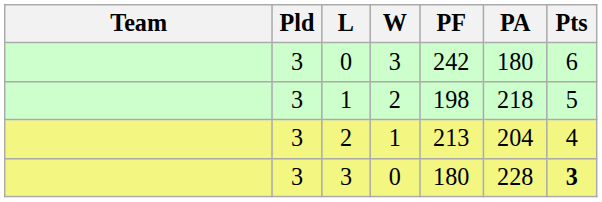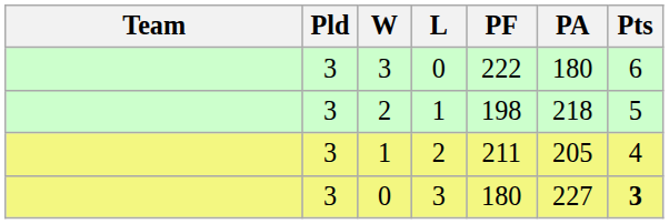columns swapped: W <-> L
row 2 | PF: 242 -> 222
row 4 | PF: 213 -> 211
row 4 | PA: 204 -> 205
row 5 | PA: 228 -> 227
